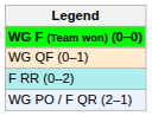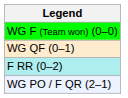row 2 | column 1: bold -> normal
